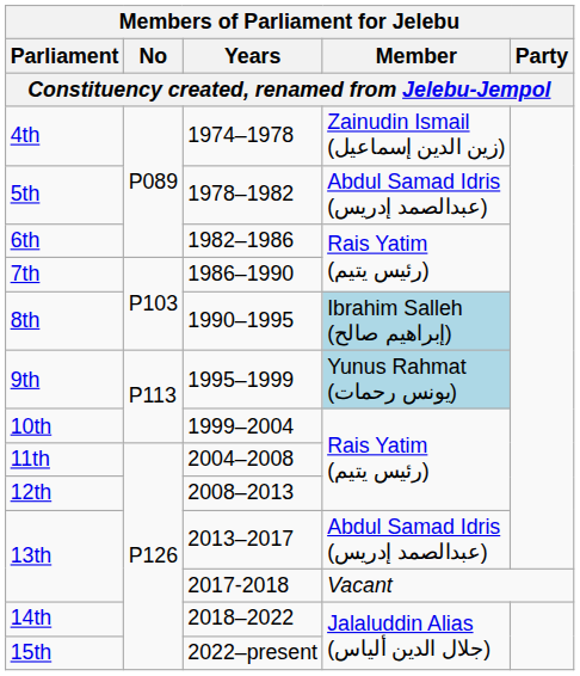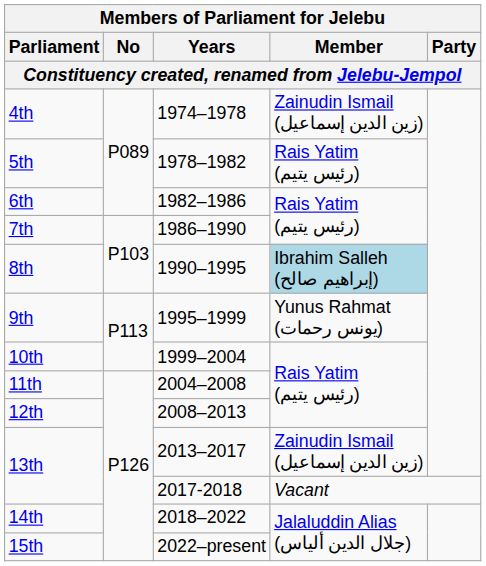5th | Member: Abdul Samad Idris (عبدالصمد إدريس) -> Rais Yatim (رئيس يتيم)
9th | Member: lightblue background -> no background
13th / 2013–2017 | Member: Abdul Samad Idris (عبدالصمد إدريس) -> Zainudin Ismail (زين الدين إسماعيل)
